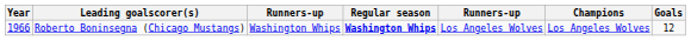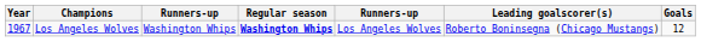columns swapped: Champions <-> Leading goalscorer(s)
row 2 | Year: 1966 -> 1967
